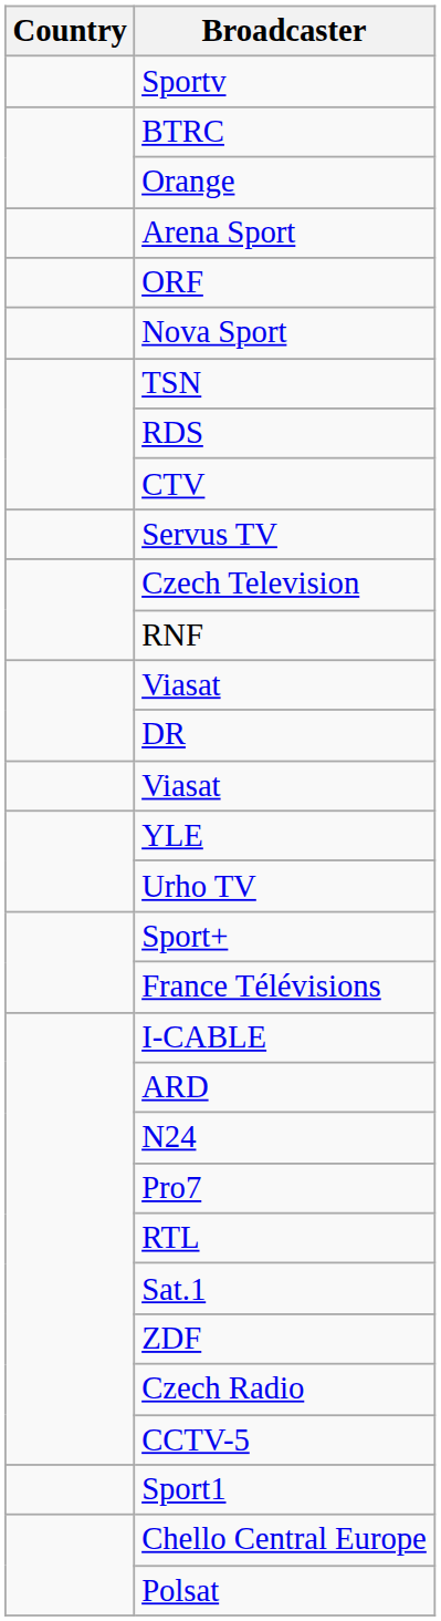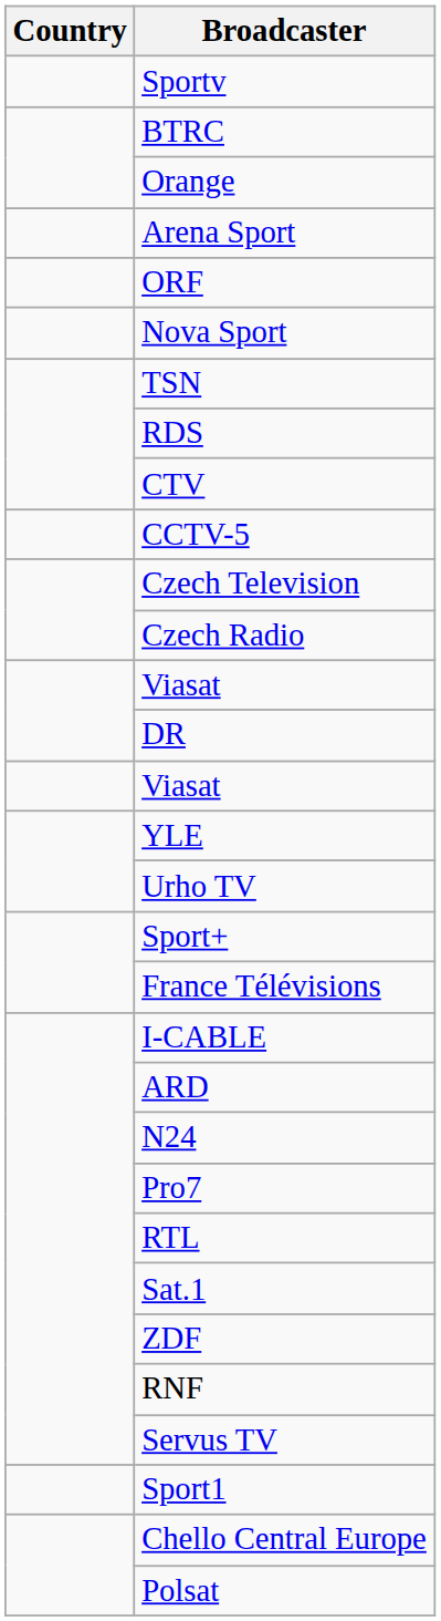row 11 | Broadcaster: Servus TV -> CCTV-5
row 13 | Broadcaster: RNF -> Czech Radio
row 28 | Broadcaster: Czech Radio -> RNF
row 29 | Broadcaster: CCTV-5 -> Servus TV
